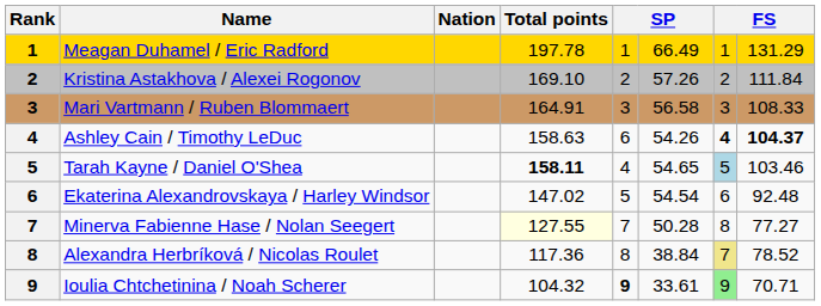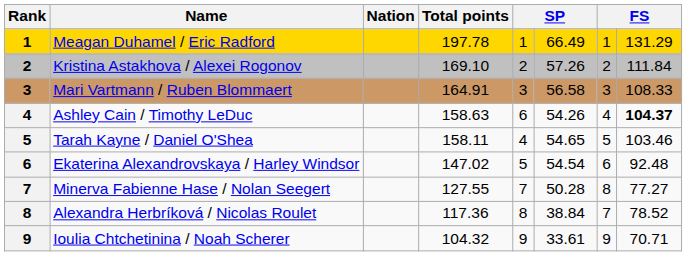Ashley Cain / Timothy LeDuc | column 7: bold -> normal
Tarah Kayne / Daniel O'Shea | Total points: bold -> normal
Tarah Kayne / Daniel O'Shea | column 7: lightblue background -> no background
Minerva Fabienne Hase / Nolan Seegert | Total points: lightyellow background -> no background
Alexandra Herbríková / Nicolas Roulet | column 7: khaki background -> no background
Ioulia Chtchetinina / Noah Scherer | column 5: bold -> normal
Ioulia Chtchetinina / Noah Scherer | column 7: lightgreen background -> no background
